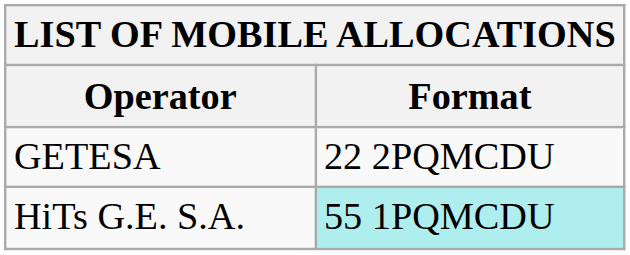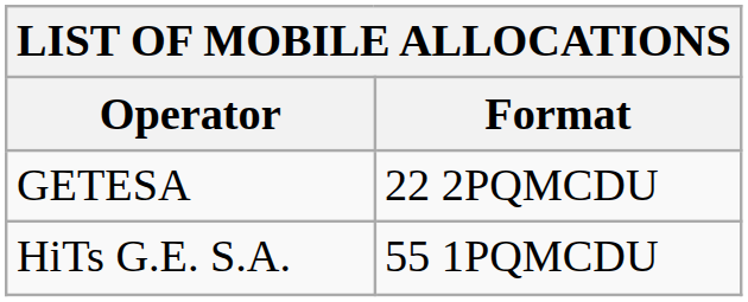HiTs G.E. S.A. | Format: paleturquoise background -> no background
